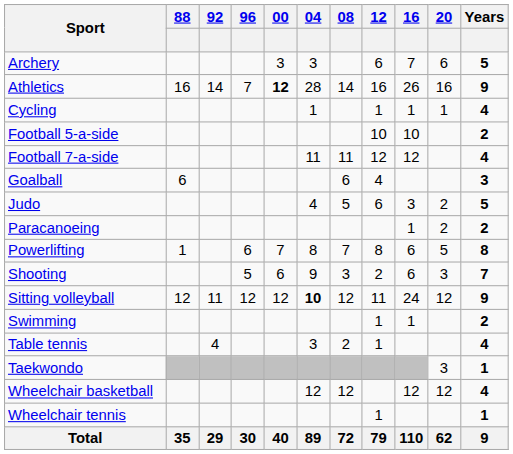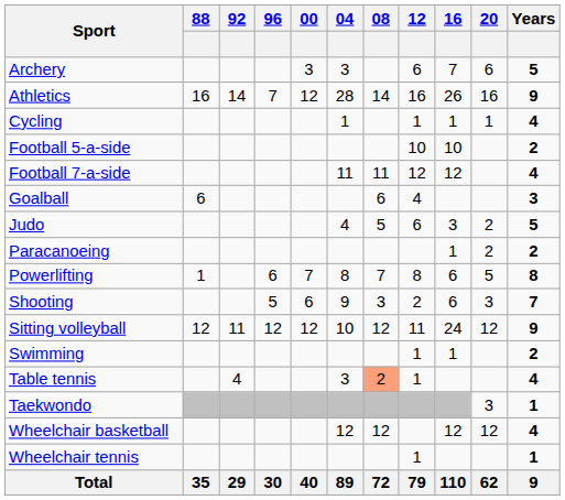Athletics | 00: bold -> normal
Sitting volleyball | 04: bold -> normal
Table tennis | 08: no background -> lightsalmon background
